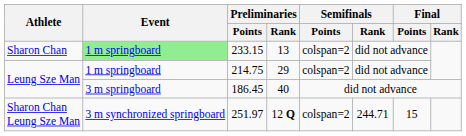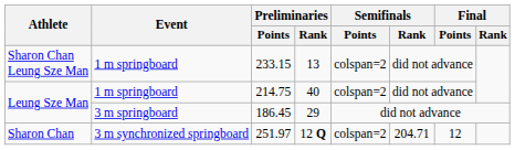233.15 | Athlete: Sharon Chan -> Sharon Chan Leung Sze Man
233.15 | Event: lightgreen background -> no background
214.75 | Preliminaries / Rank: 29 -> 40
186.45 | Preliminaries / Rank: 40 -> 29
251.97 | Athlete: Sharon Chan Leung Sze Man -> Sharon Chan
251.97 | Semifinals / Rank: 244.71 -> 204.71
251.97 | Final / Points: 15 -> 12
